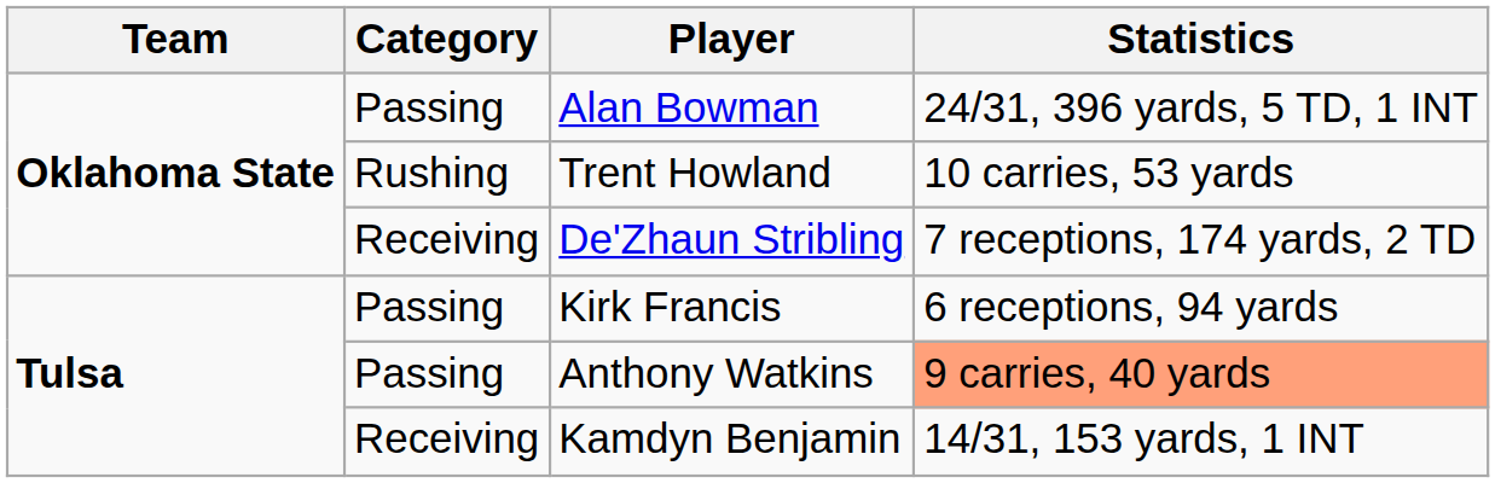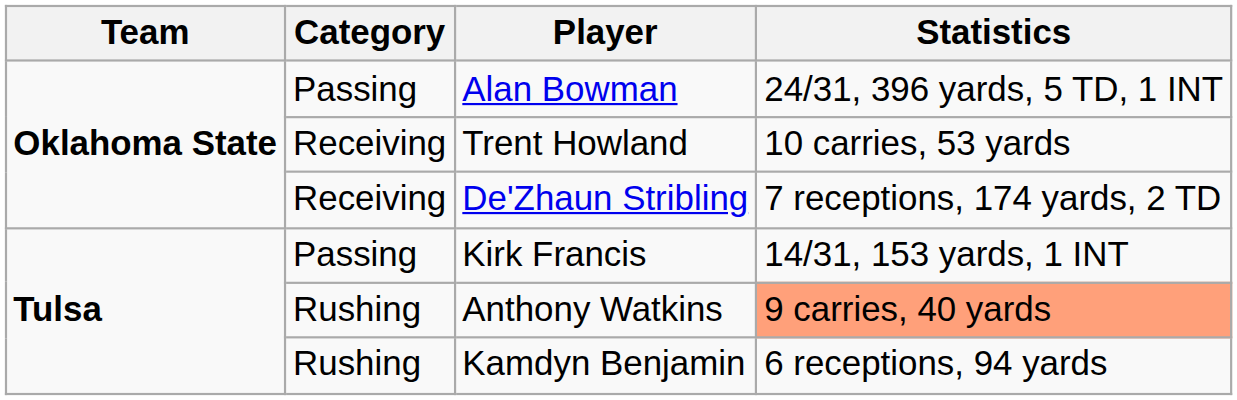Trent Howland | Category: Rushing -> Receiving
Kirk Francis | Statistics: 6 receptions, 94 yards -> 14/31, 153 yards, 1 INT
Anthony Watkins | Category: Passing -> Rushing
Kamdyn Benjamin | Category: Receiving -> Rushing
Kamdyn Benjamin | Statistics: 14/31, 153 yards, 1 INT -> 6 receptions, 94 yards
